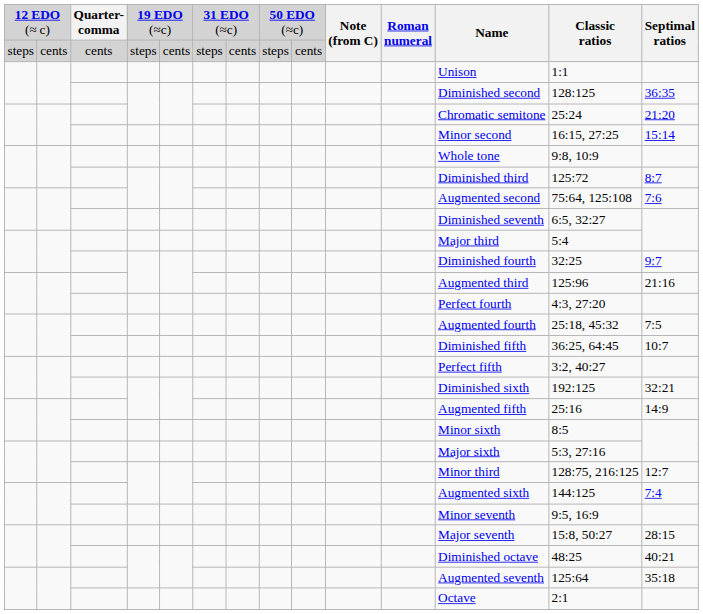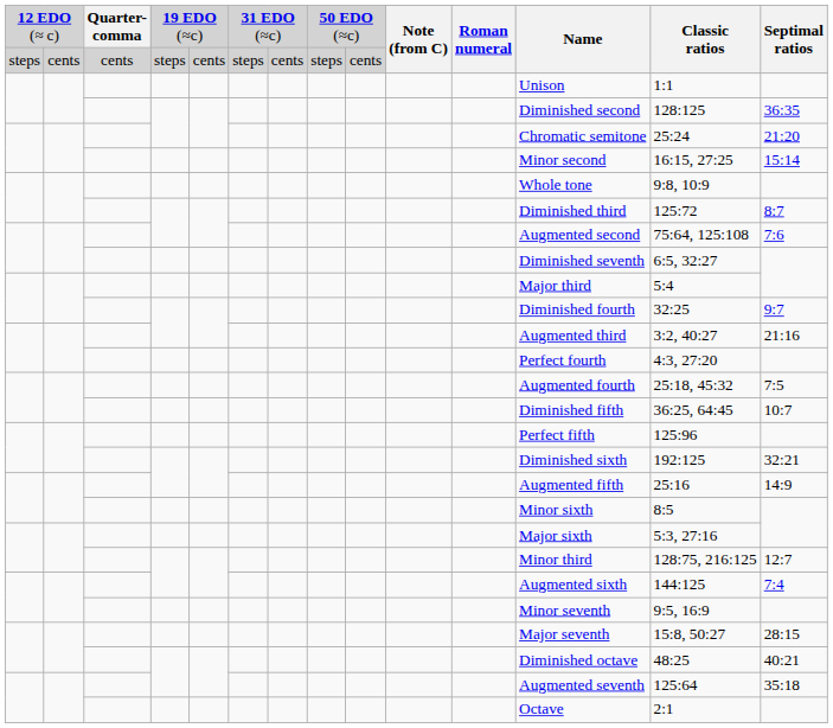row 13 | column 13: 125:96 -> 3:2, 40:27
row 17 | column 13: 3:2, 40:27 -> 125:96
